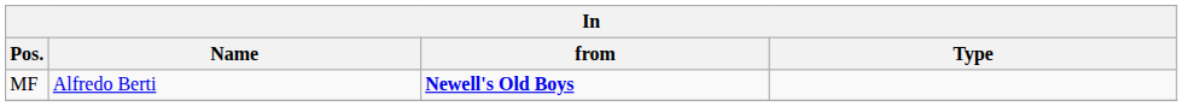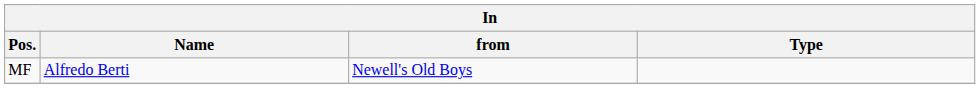MF | from: bold -> normal
